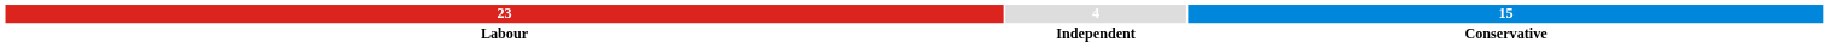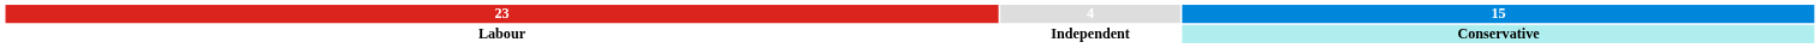Labour | 15: no background -> paleturquoise background
